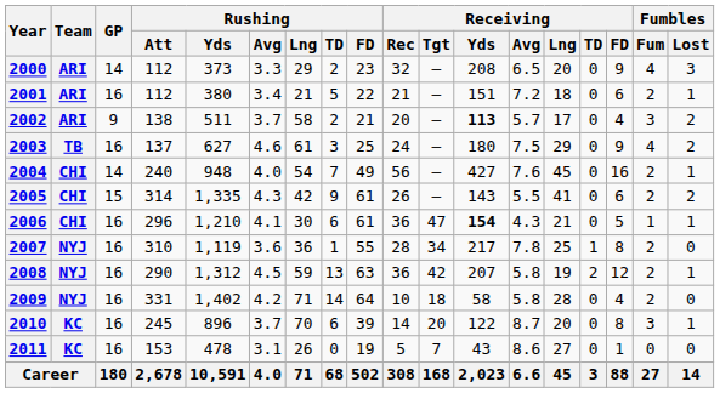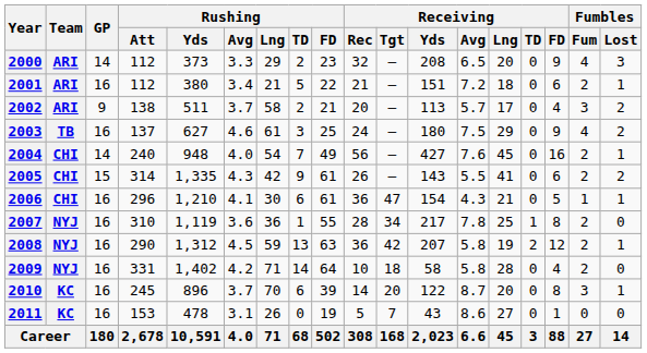2002 | Receiving / Yds: bold -> normal
2006 | Receiving / Yds: bold -> normal
